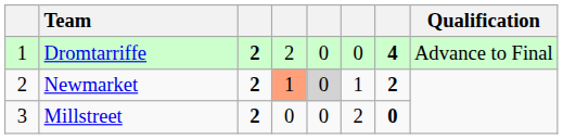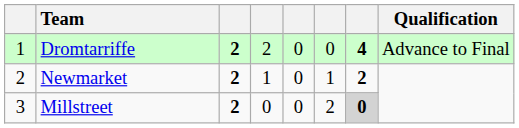Newmarket | column 4: lightsalmon background -> no background
Newmarket | column 5: lightgrey background -> no background
Millstreet | column 7: no background -> lightgrey background
